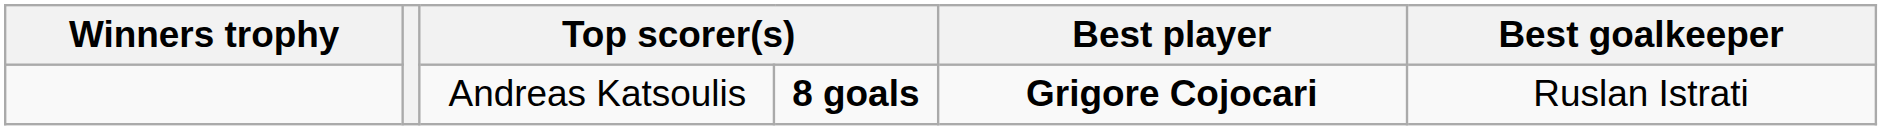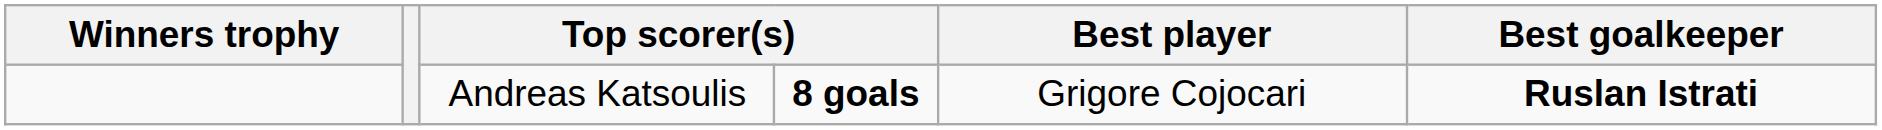Andreas Katsoulis | Best player: bold -> normal
Andreas Katsoulis | Best goalkeeper: normal -> bold
